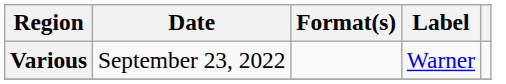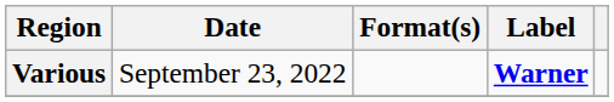Various | Label: normal -> bold
